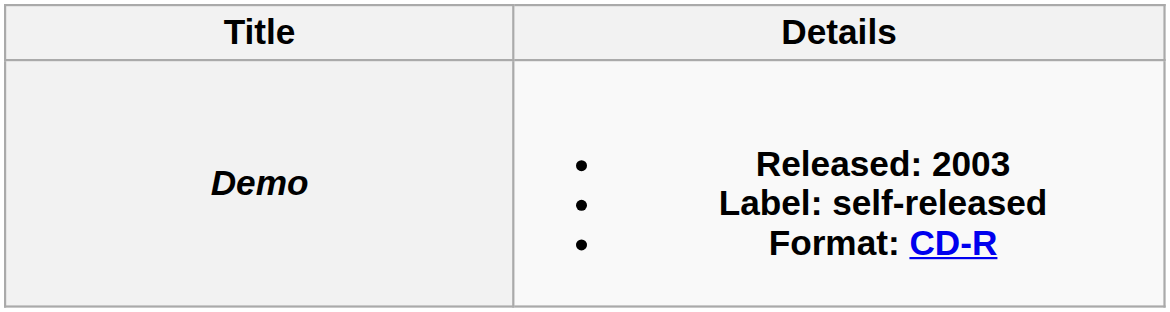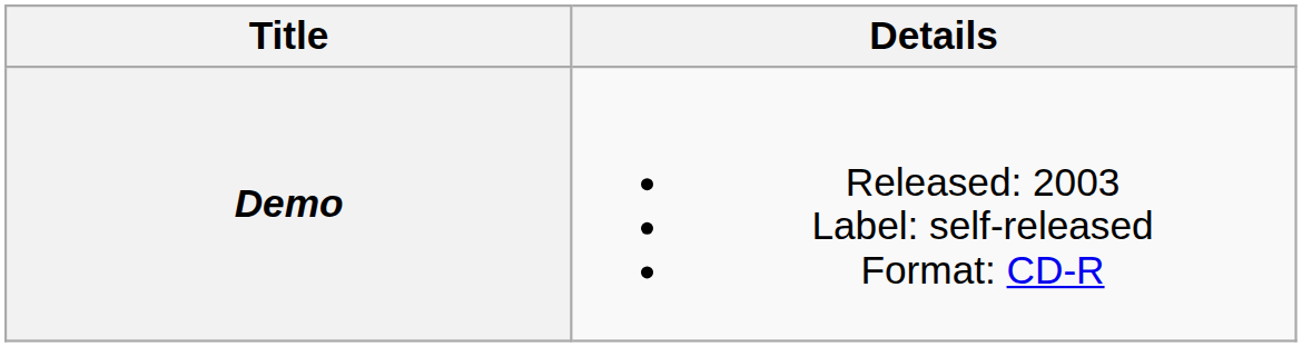Demo | Details: bold -> normal
